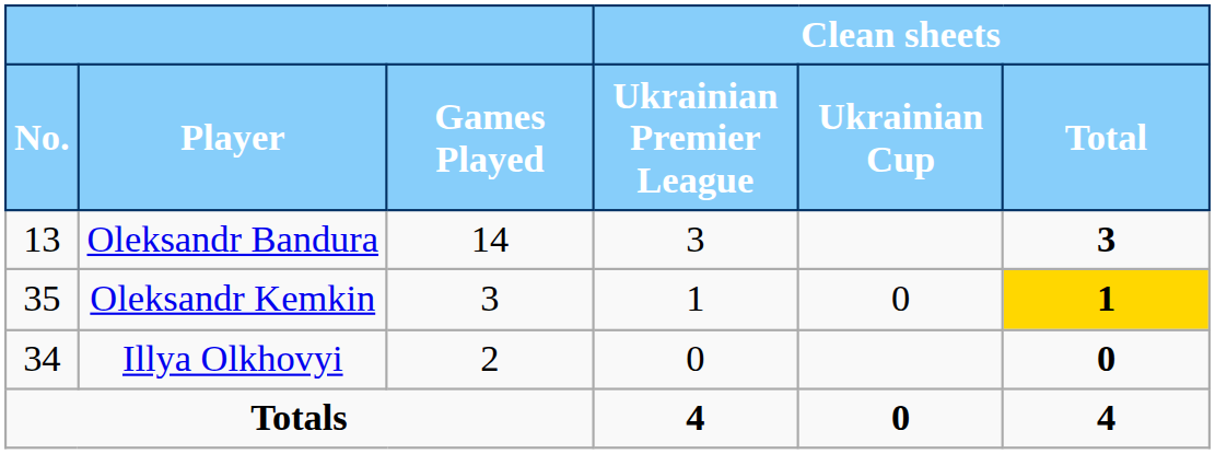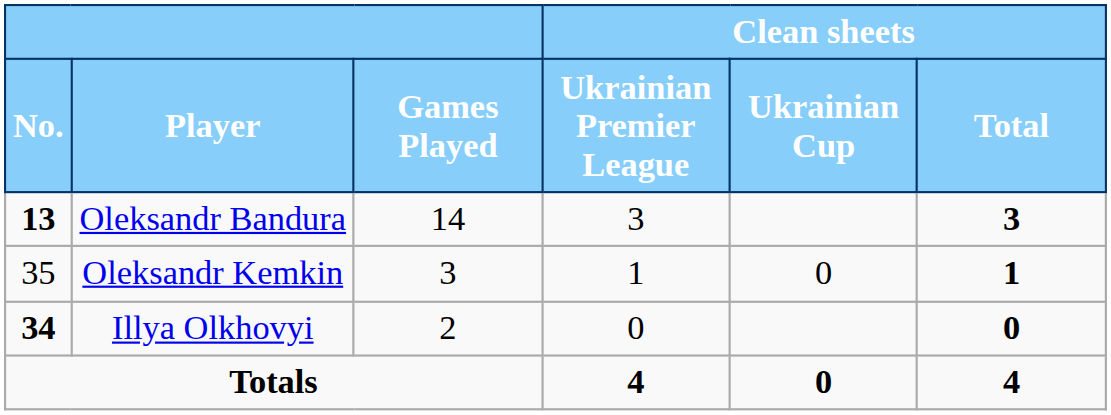Oleksandr Bandura | No.: normal -> bold
Oleksandr Kemkin | Clean sheets / Total: gold background -> no background
Illya Olkhovyi | No.: normal -> bold
